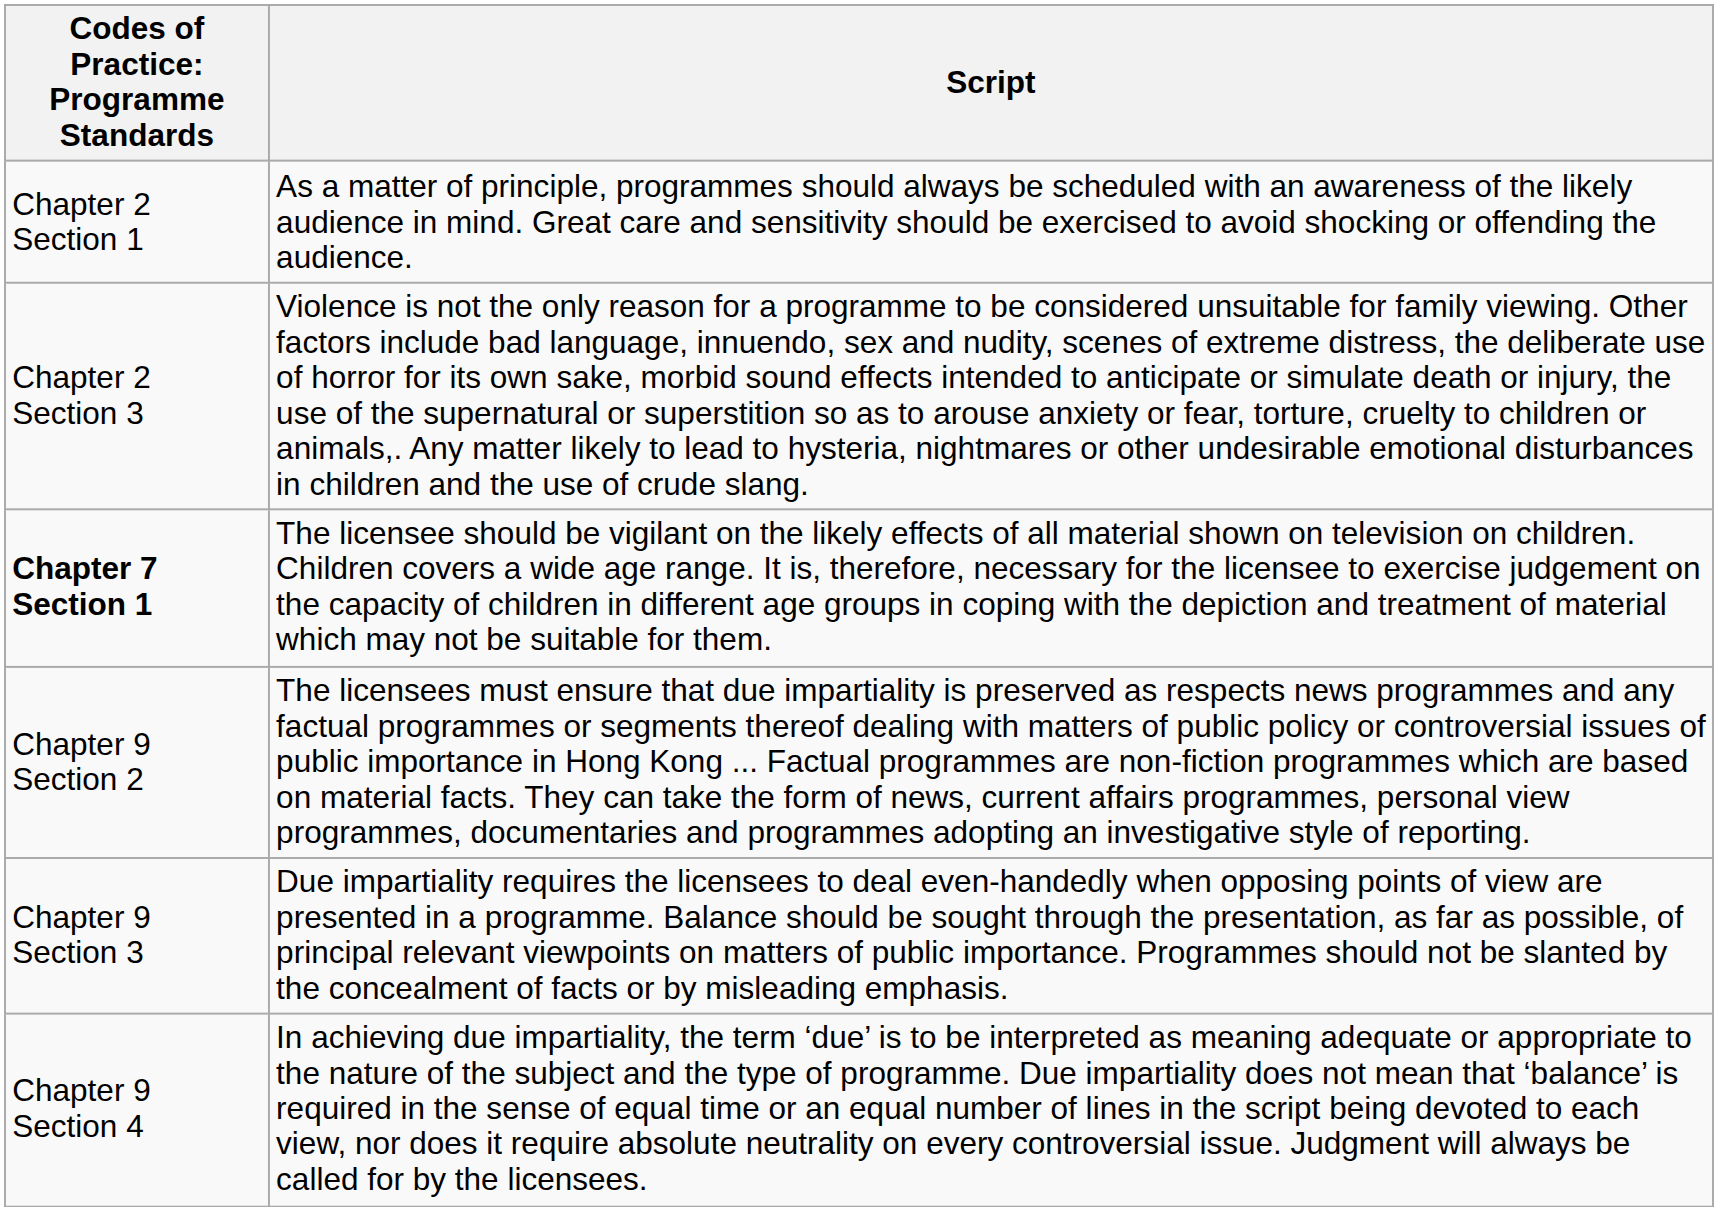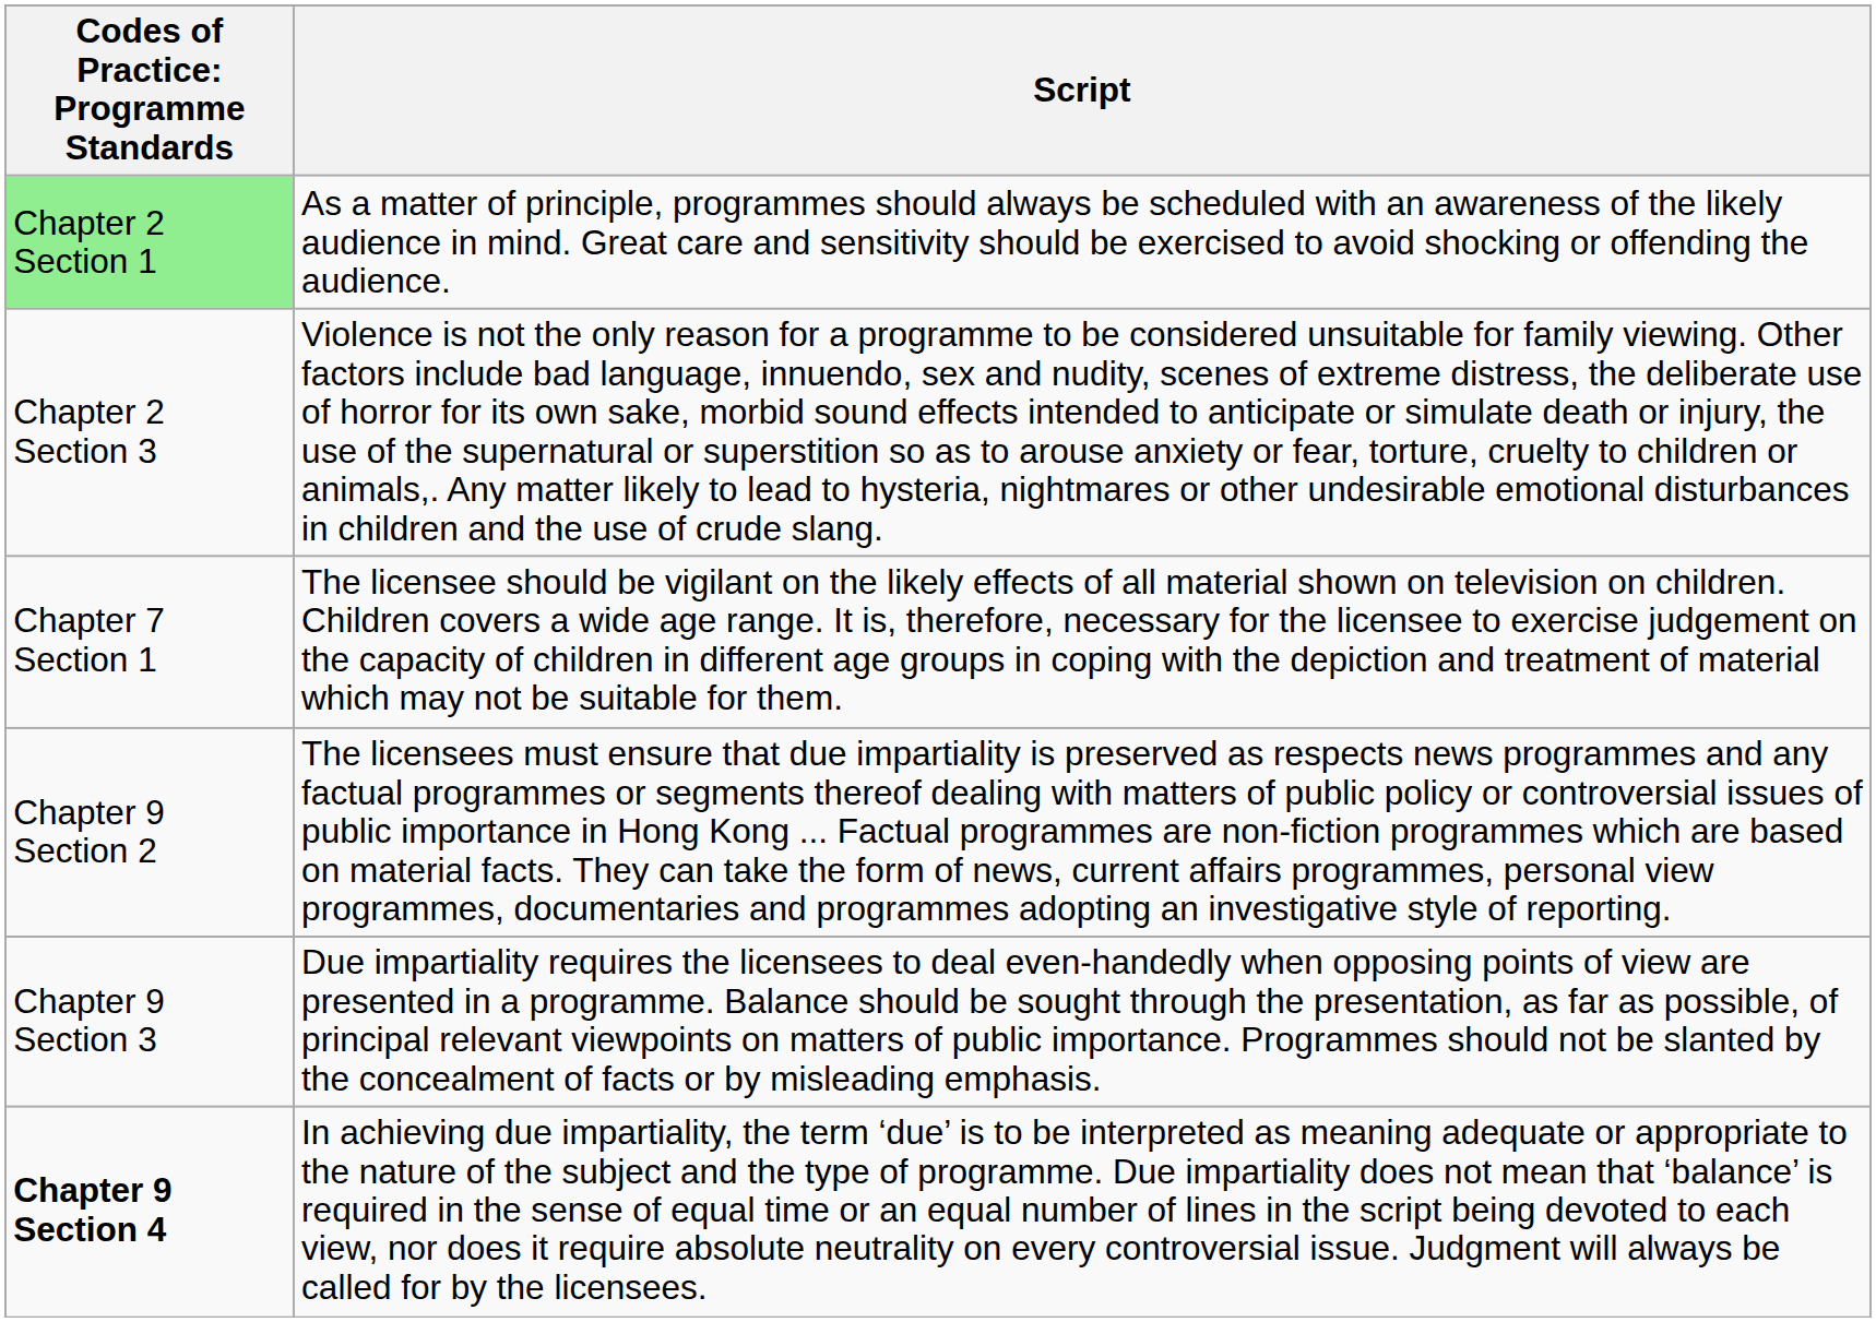Chapter 2 Section 1 | column 1: no background -> lightgreen background
Chapter 7 Section 1 | column 1: bold -> normal
Chapter 9 Section 4 | column 1: normal -> bold
